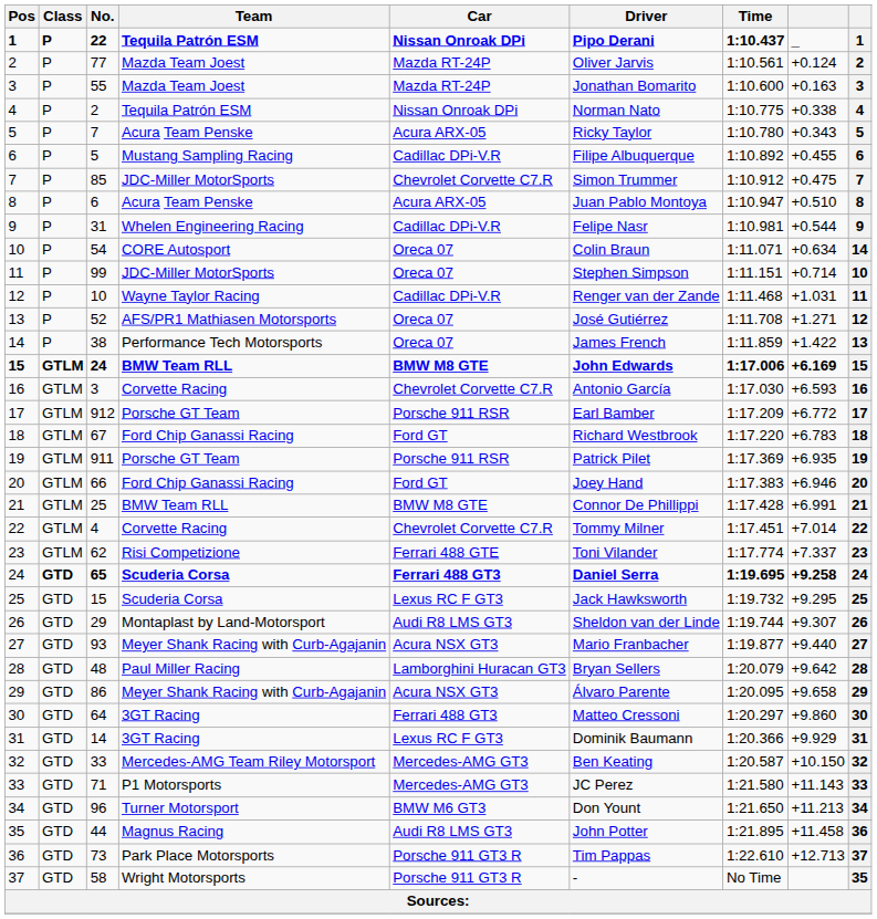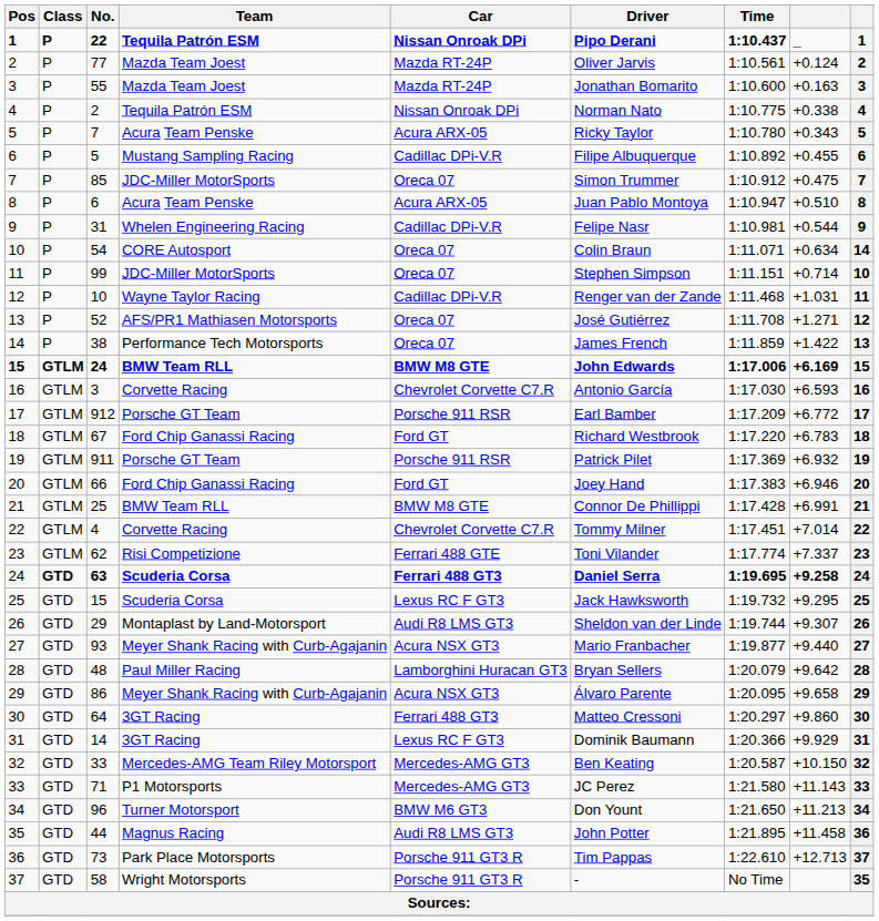row 8 | Car: Chevrolet Corvette C7.R -> Oreca 07
row 20 | column 8: +6.935 -> +6.932
row 25 | No.: 65 -> 63
